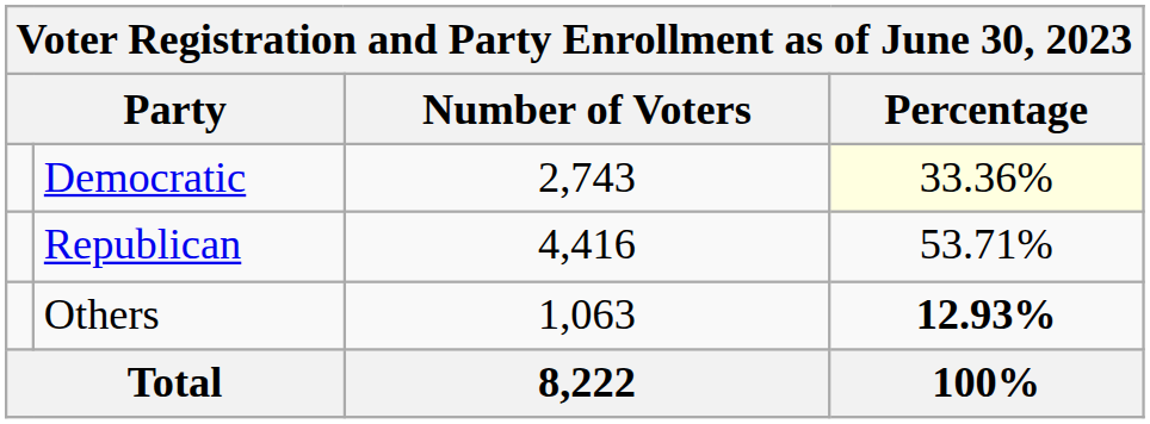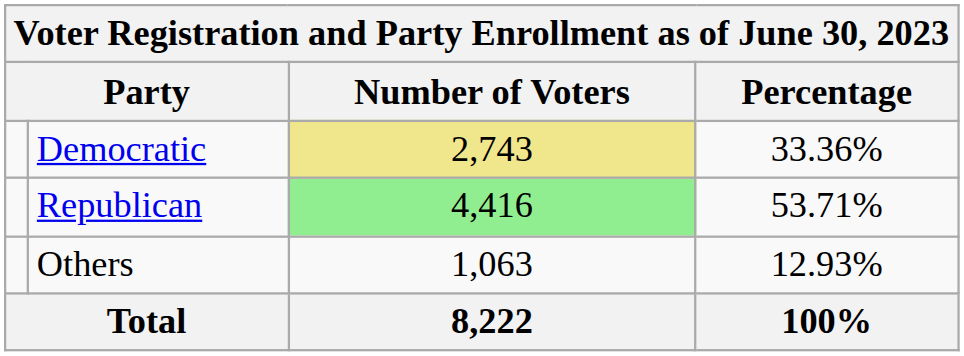Democratic | Number of Voters: no background -> khaki background
Democratic | Percentage: lightyellow background -> no background
Republican | Number of Voters: no background -> lightgreen background
Others | Percentage: bold -> normal
